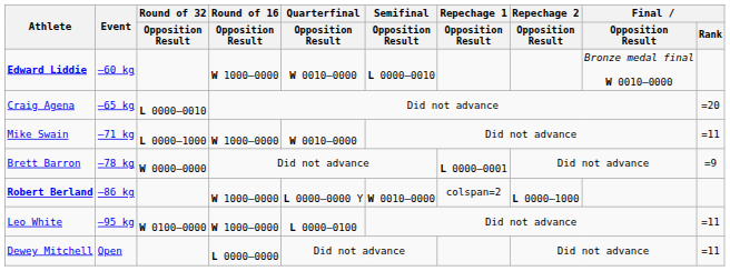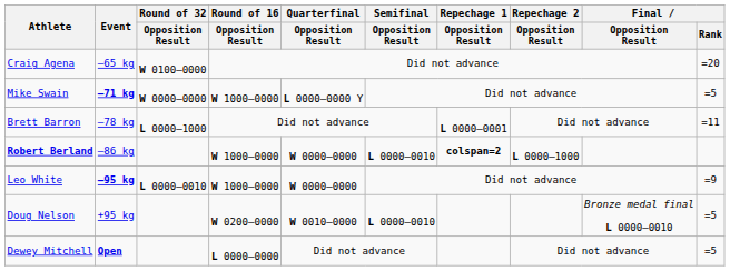- row: Edward Liddie | –60 kg | W 1000–0000 | W 0010–0000 | L 0000–0010 | Bronze medal final W 0010–0000
Craig Agena | Round of 32 / Opposition Result: L 0000–0010 -> W 0100–0000
Mike Swain | Event: normal -> bold
Mike Swain | Round of 32 / Opposition Result: L 0000–1000 -> W 0000–0000
Mike Swain | Quarterfinal / Opposition Result: W 0010–0000 -> L 0000–0000 Y
Mike Swain | Final / Rank: =11 -> =5
Brett Barron | Round of 32 / Opposition Result: W 0000–0000 -> L 0000–1000
Brett Barron | Final / Rank: =9 -> =11
Robert Berland | Quarterfinal / Opposition Result: L 0000–0000 Y -> W 0000–0000
Robert Berland | Semifinal / Opposition Result: W 0010–0000 -> L 0000–0010
Robert Berland | Repechage 1 / Opposition Result: normal -> bold
Leo White | Event: normal -> bold
Leo White | Round of 32 / Opposition Result: W 0100–0000 -> L 0000–0010
Leo White | Quarterfinal / Opposition Result: L 0000–0100 -> W 0000–0000
Leo White | Final / Rank: =11 -> =9
+ row: Doug Nelson | +95 kg | W 0200–0000 | W 0010–0000 | L 0000–0010 | Bronze medal final L 0000–0010 | =5
Dewey Mitchell | Event: normal -> bold
Dewey Mitchell | Final / Rank: =11 -> =5
